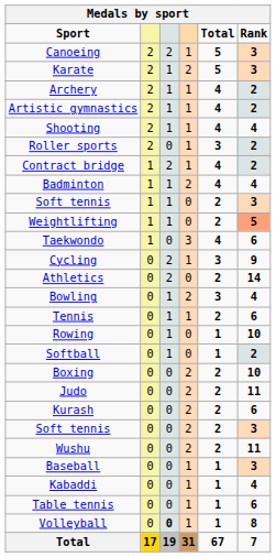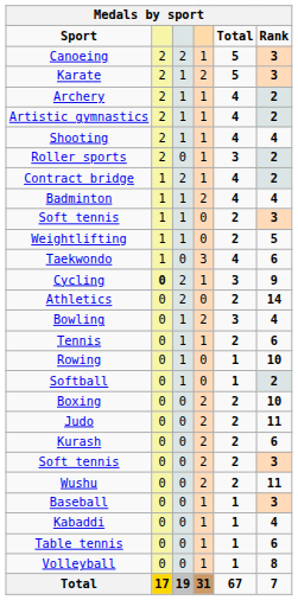Weightlifting | Rank: lightsalmon background -> no background
Cycling | column 2: normal -> bold
Volleyball | column 3: bold -> normal
